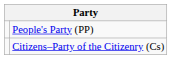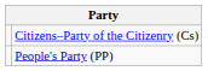rows swapped: People's Party (PP) <-> Citizens–Party of the Citizenry (Cs)
